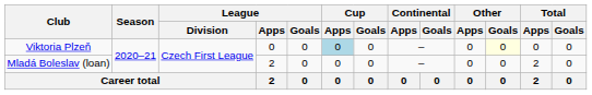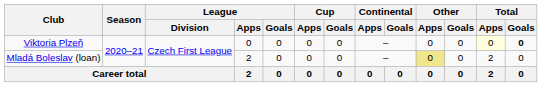Viktoria Plzeň | Cup / Apps: lightblue background -> no background
Viktoria Plzeň | Other / Goals: lightyellow background -> no background
Viktoria Plzeň | Total / Apps: no background -> lightyellow background
Viktoria Plzeň | Total / Goals: normal -> bold
Mladá Boleslav (loan) | Other / Apps: no background -> khaki background
